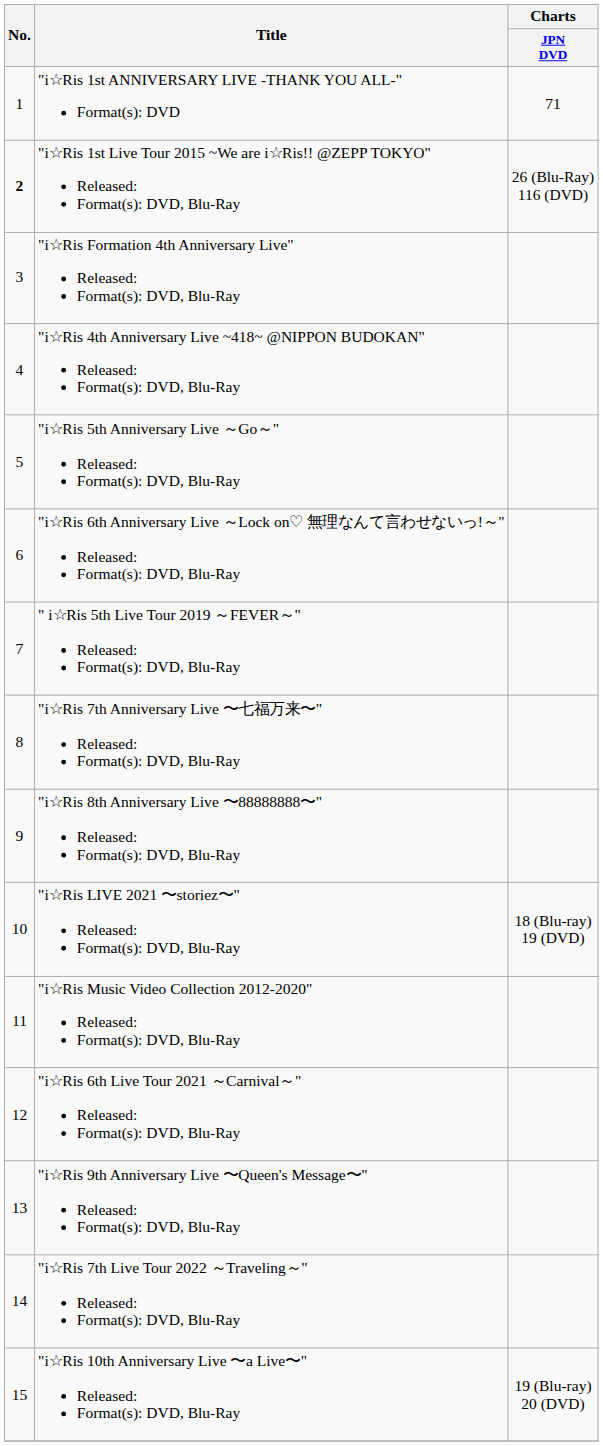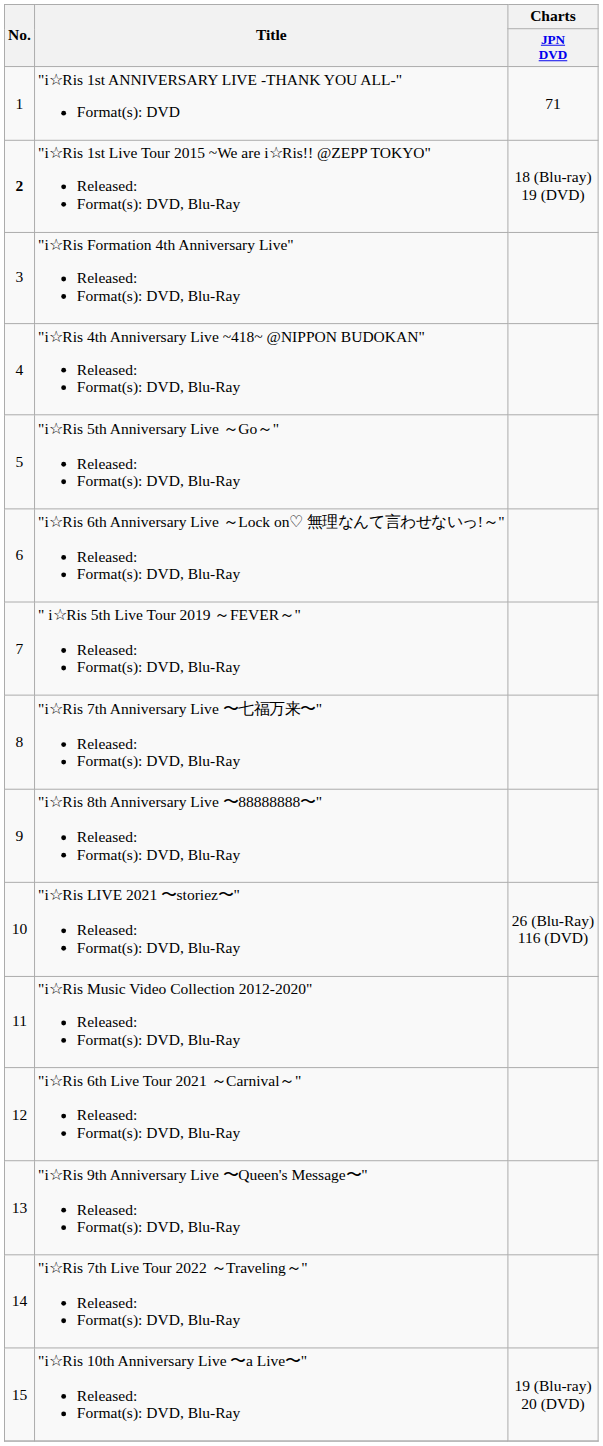row 4 | Charts / JPN DVD: 26 (Blu-Ray) 116 (DVD) -> 18 (Blu-ray) 19 (DVD)
row 12 | Charts / JPN DVD: 18 (Blu-ray) 19 (DVD) -> 26 (Blu-Ray) 116 (DVD)
